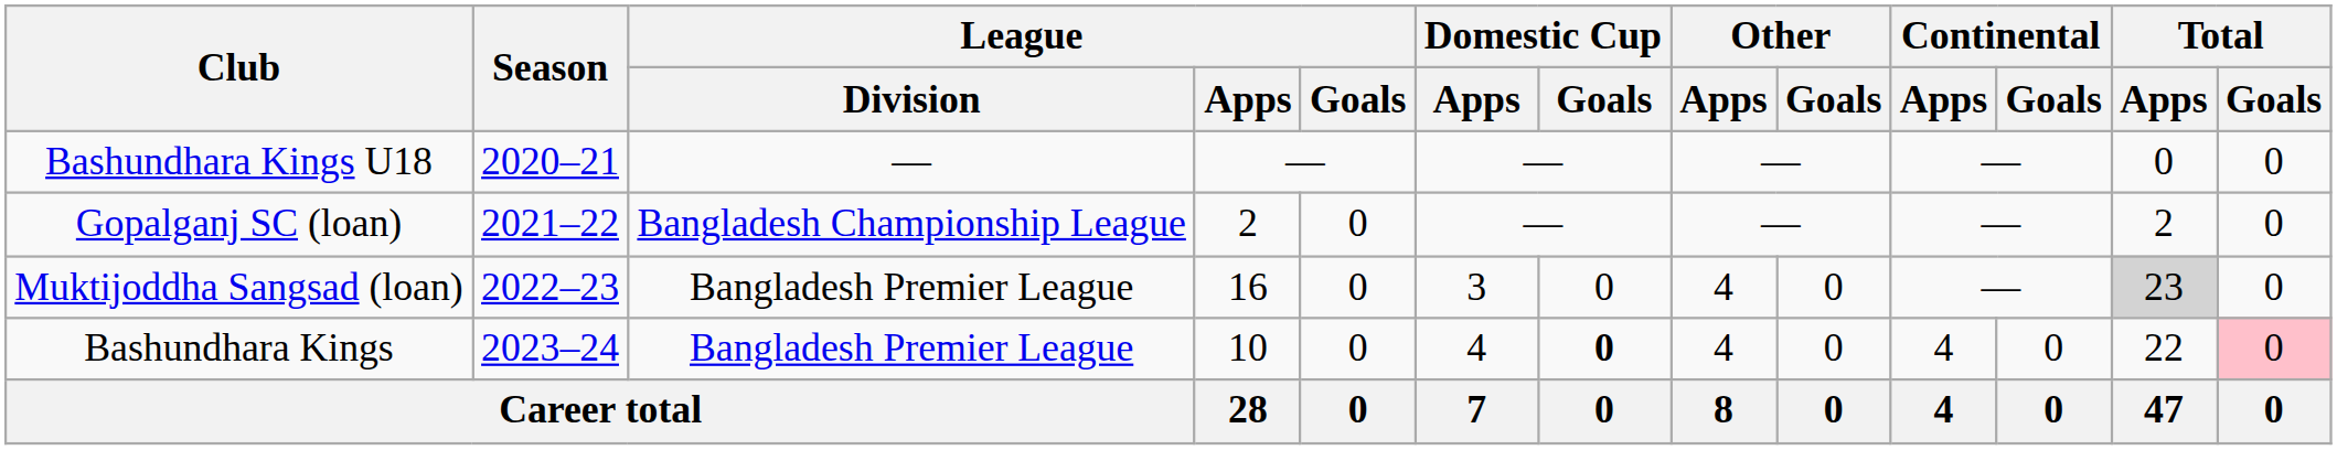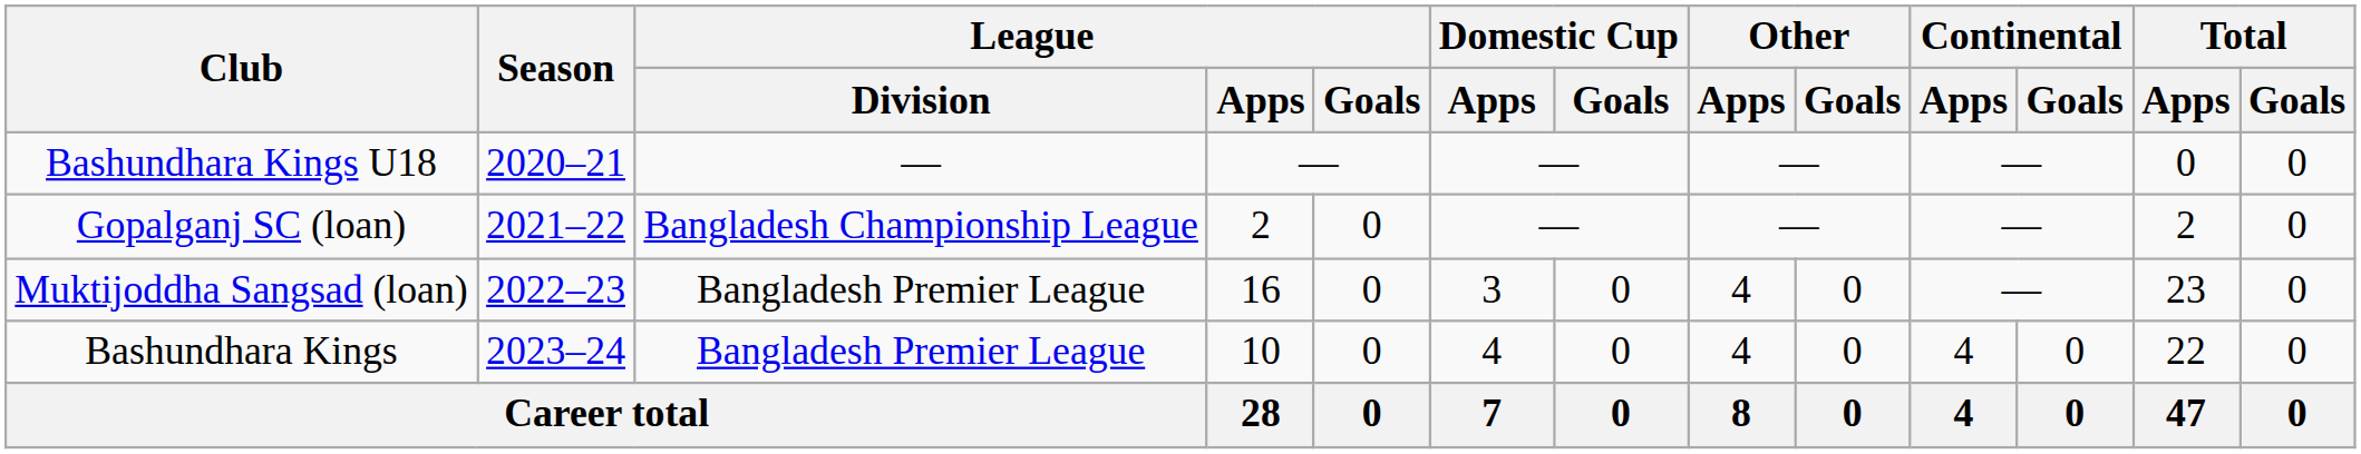Muktijoddha Sangsad (loan) | Total / Apps: lightgrey background -> no background
Bashundhara Kings | Domestic Cup / Goals: bold -> normal
Bashundhara Kings | Total / Goals: pink background -> no background
